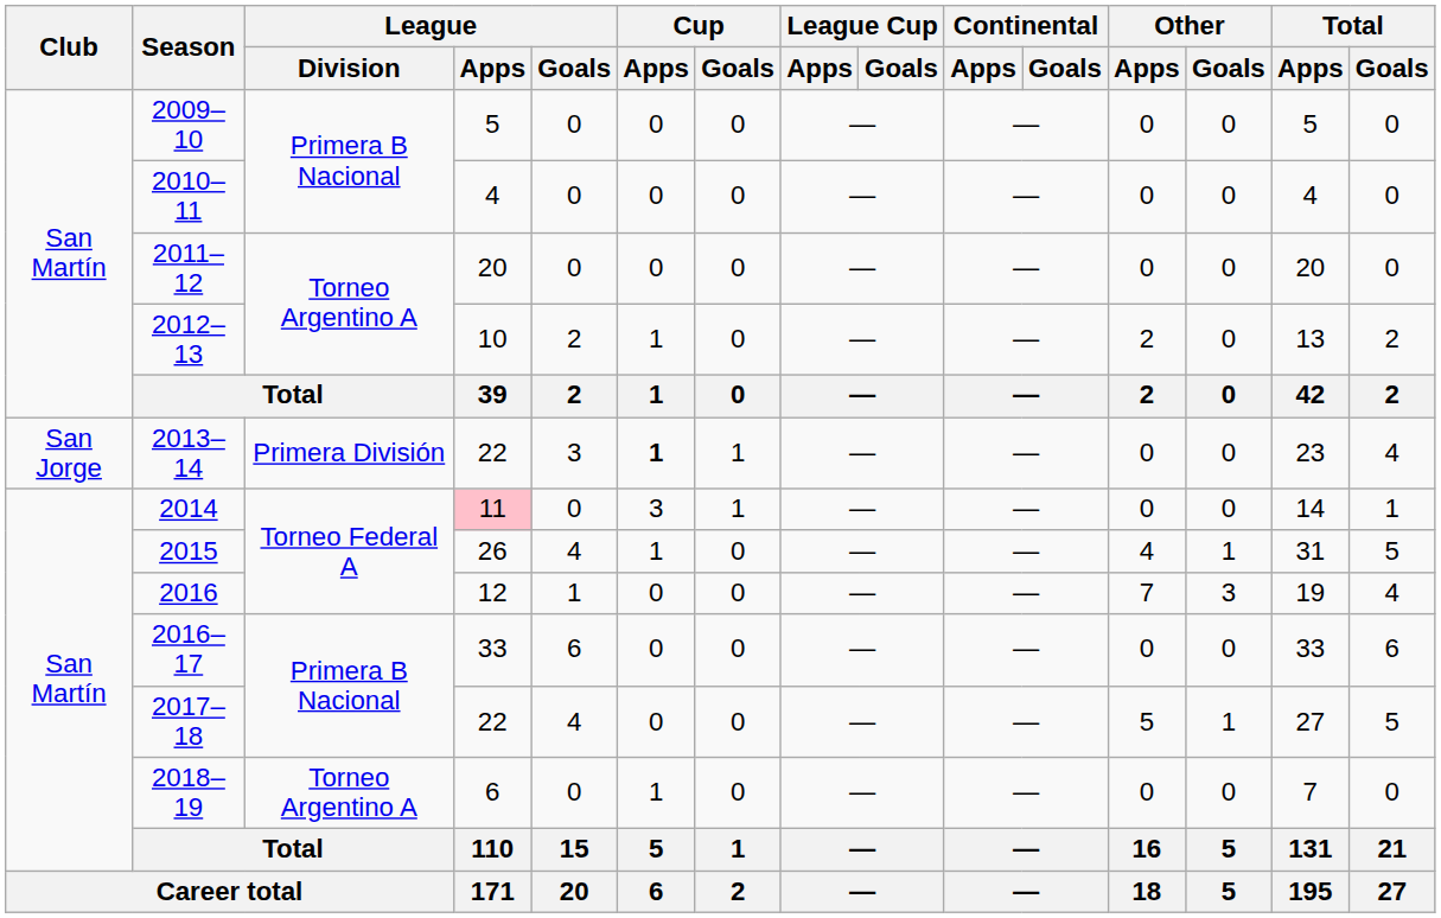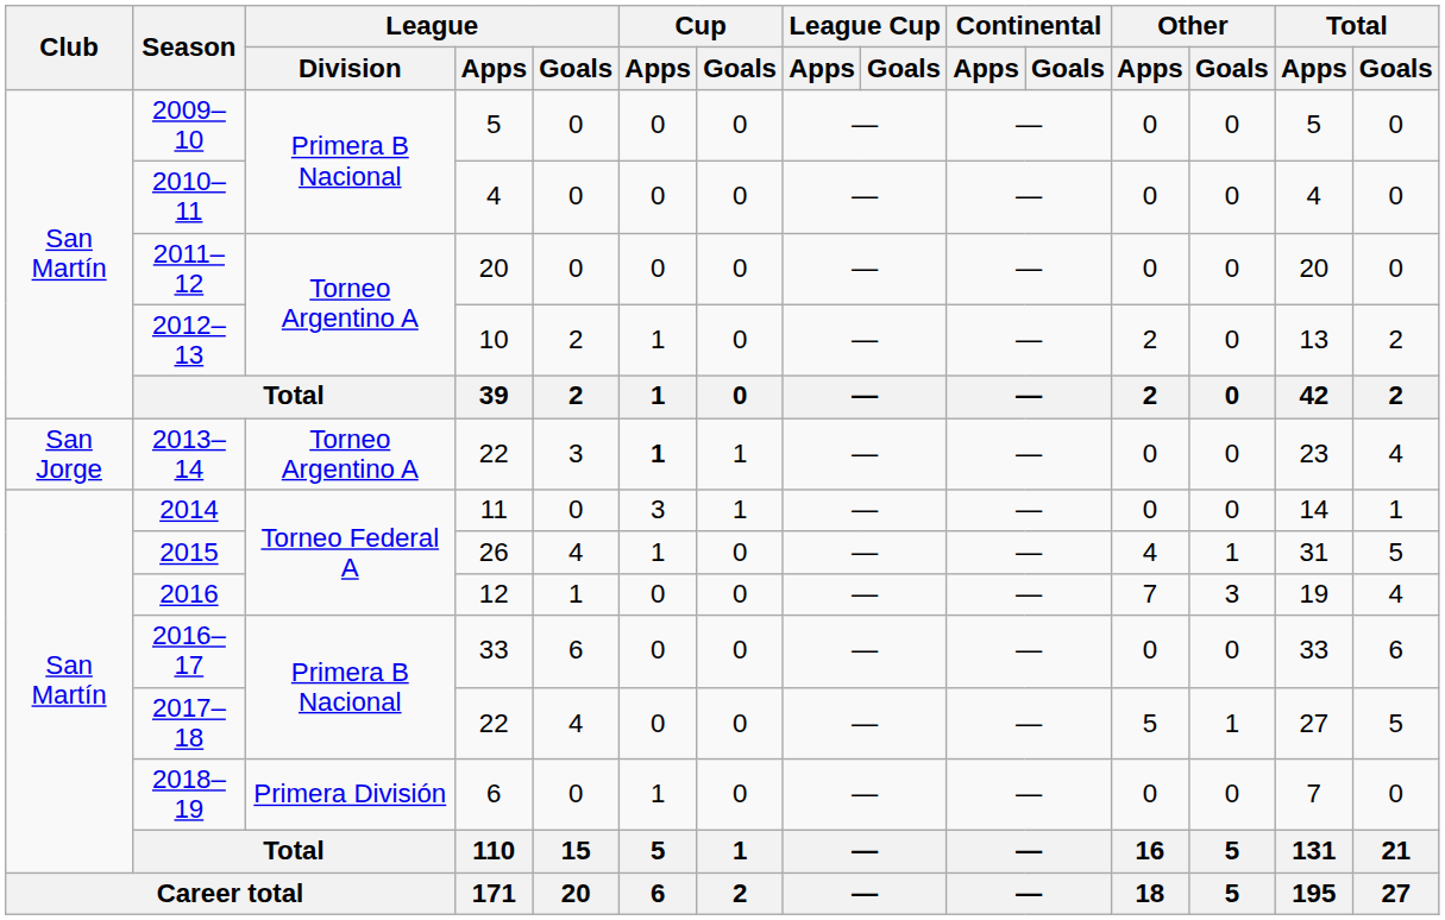2013–14 | League / Division: Primera División -> Torneo Argentino A
2014 | League / Apps: pink background -> no background
2018–19 | League / Division: Torneo Argentino A -> Primera División
